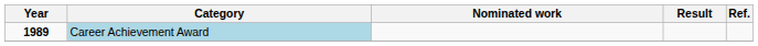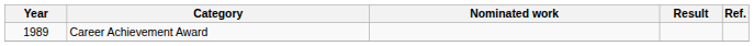row 2 | Year: bold -> normal
row 2 | Category: lightblue background -> no background
